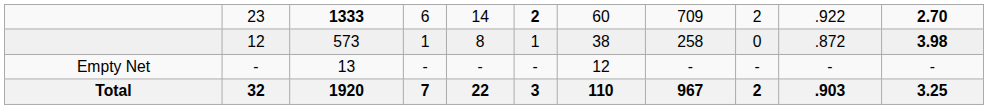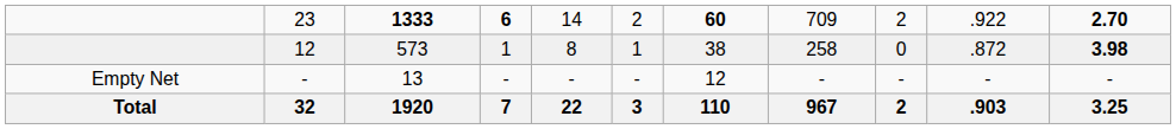23 | column 4: normal -> bold
23 | column 6: bold -> normal
23 | column 7: normal -> bold
